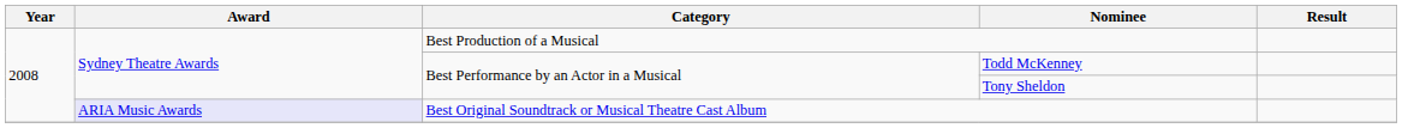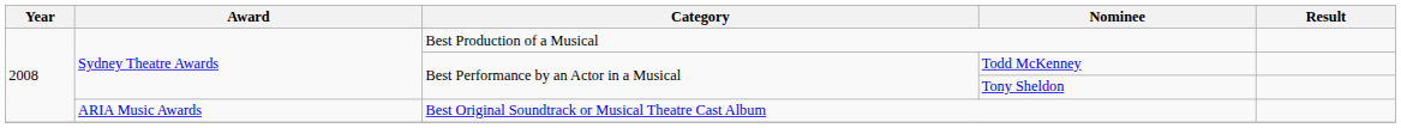Best Original Soundtrack or Musical Theatre Cast Album | Award: lavender background -> no background
